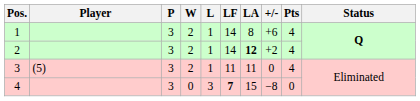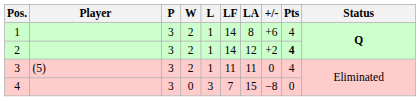row 3 | LA: bold -> normal
row 3 | Pts: normal -> bold
row 5 | LF: bold -> normal
